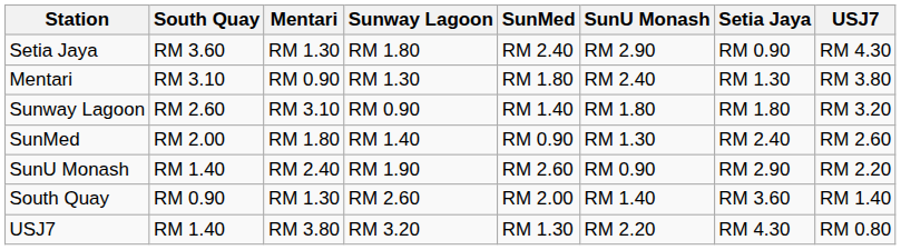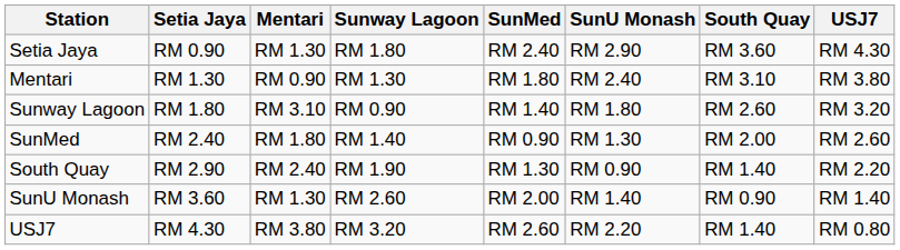columns swapped: Setia Jaya <-> South Quay
row 6 | Station: SunU Monash -> South Quay
row 6 | SunMed: RM 2.60 -> RM 1.30
row 7 | Station: South Quay -> SunU Monash
row 8 | SunMed: RM 1.30 -> RM 2.60
